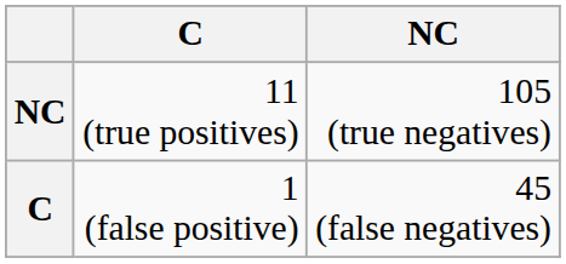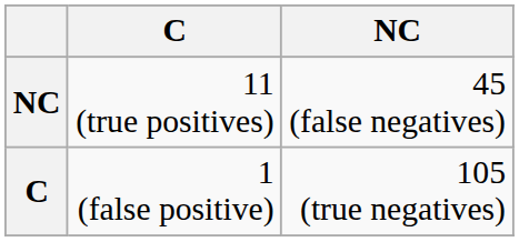row 2 | NC: 105 (true negatives) -> 45 (false negatives)
row 3 | NC: 45 (false negatives) -> 105 (true negatives)
